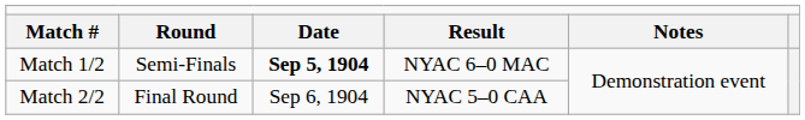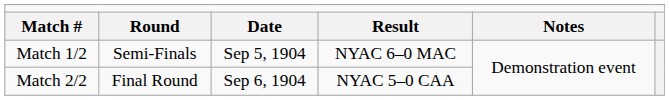Match 1/2 | column 3: bold -> normal
